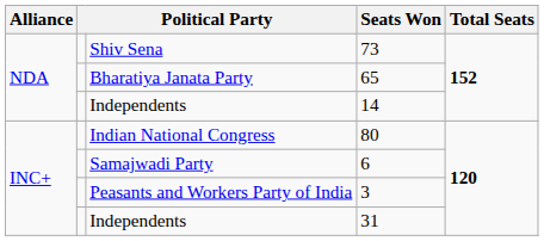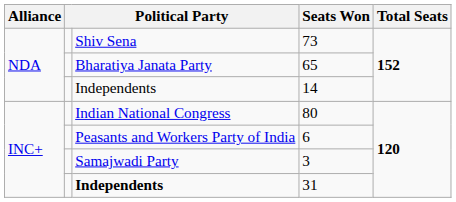6 | column 3: Samajwadi Party -> Peasants and Workers Party of India
3 | column 3: Peasants and Workers Party of India -> Samajwadi Party
31 | column 3: normal -> bold
